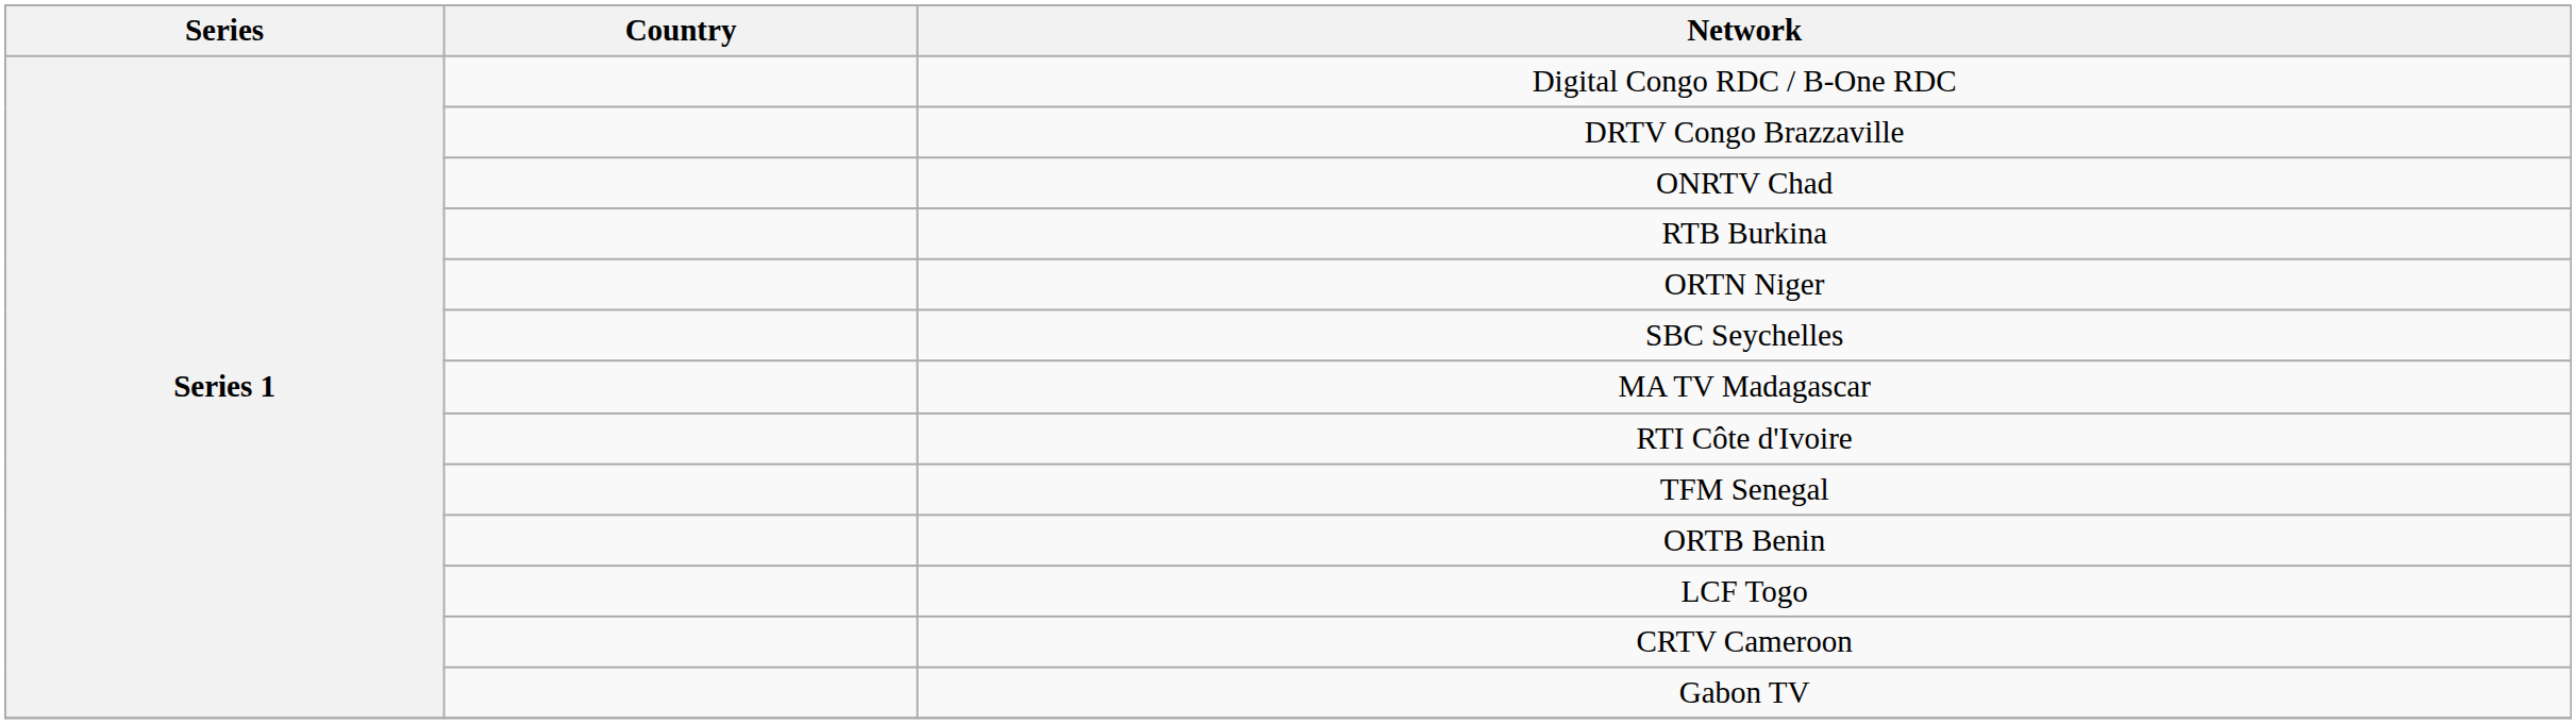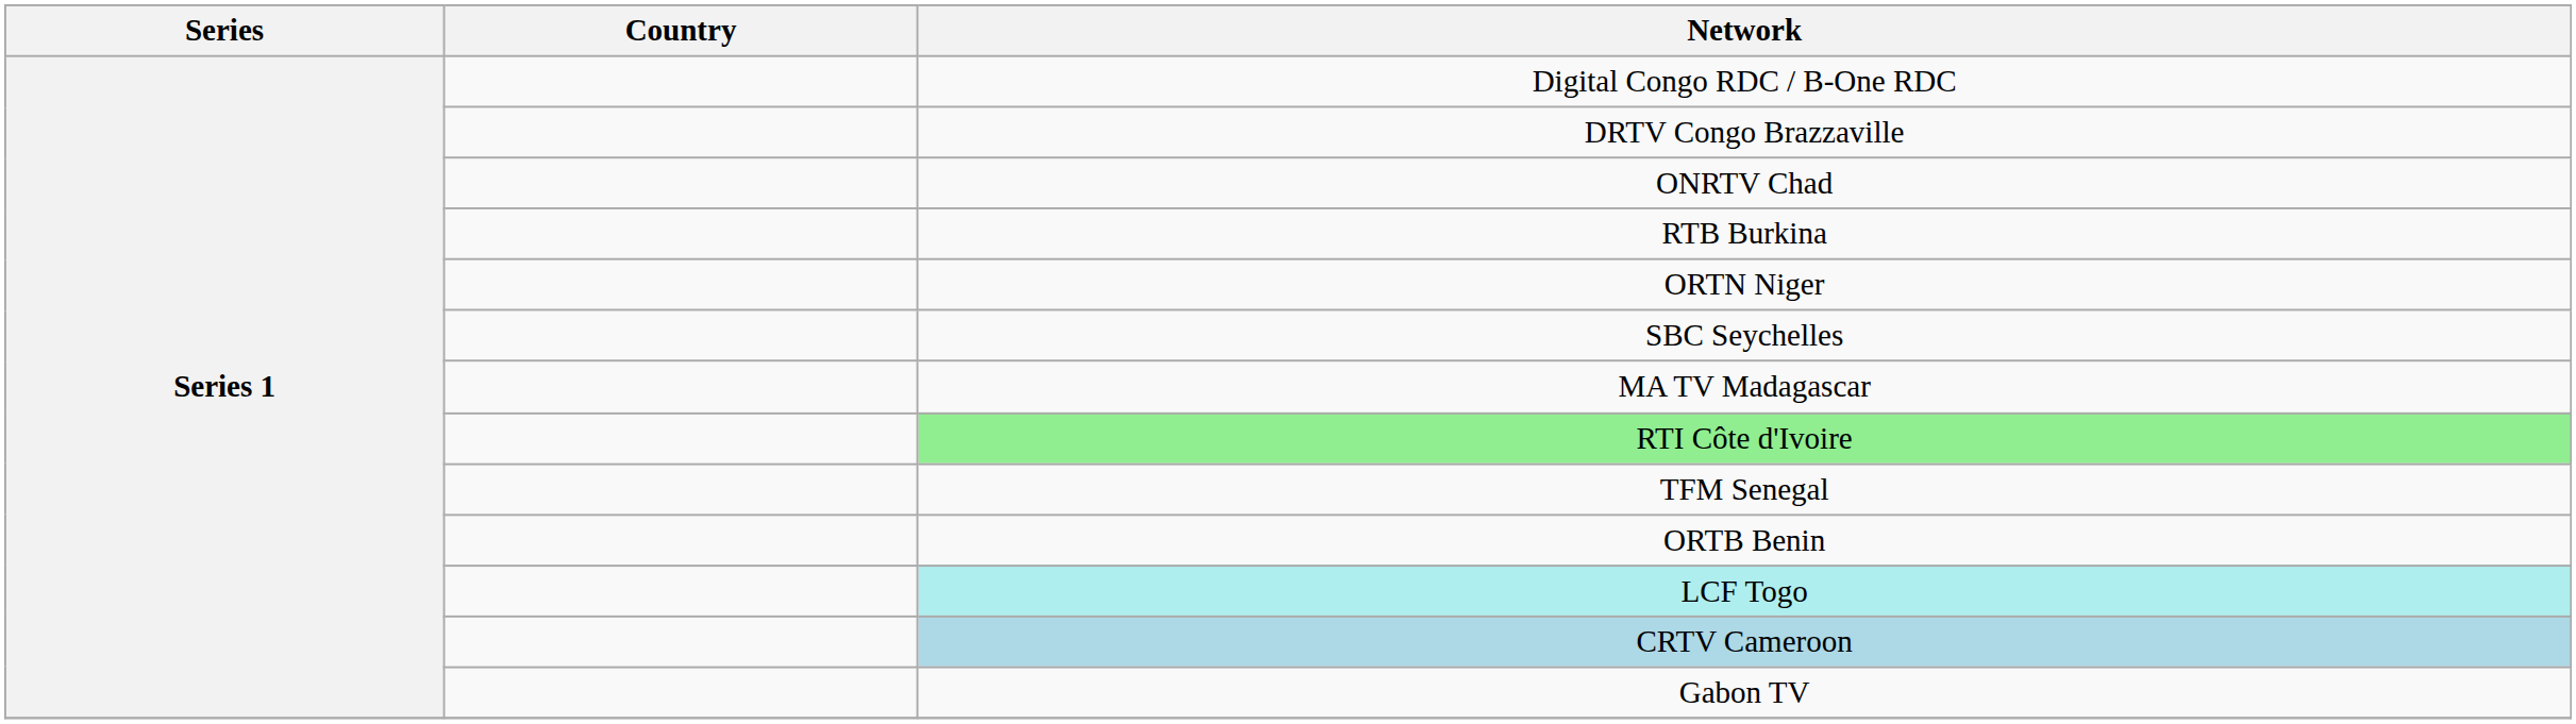RTI Côte d'Ivoire | Network: no background -> lightgreen background
LCF Togo | Network: no background -> paleturquoise background
CRTV Cameroon | Network: no background -> lightblue background
